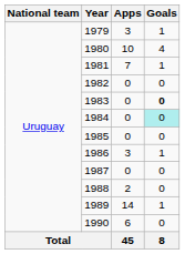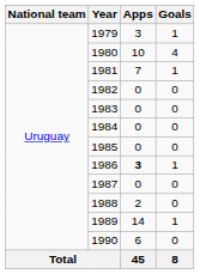1983 | Goals: bold -> normal
1984 | Goals: paleturquoise background -> no background
1986 | Apps: normal -> bold
